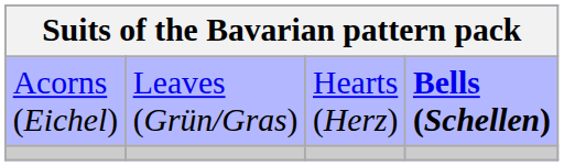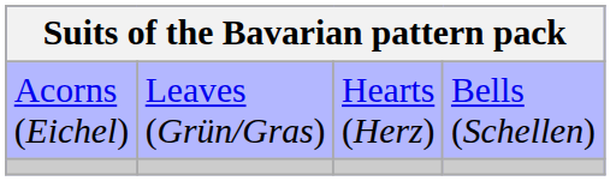Acorns (Eichel) | column 4: bold -> normal
